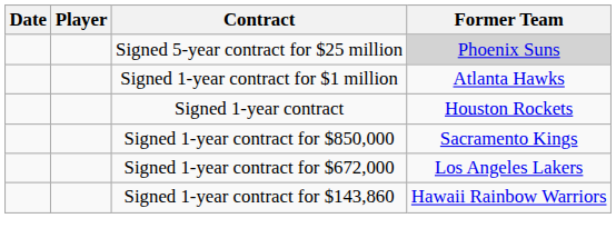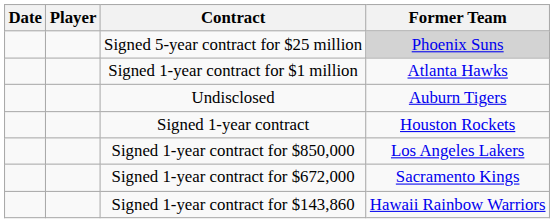+ row: Undisclosed | Auburn Tigers
Signed 1-year contract for $850,000 | Former Team: Sacramento Kings -> Los Angeles Lakers
Signed 1-year contract for $672,000 | Former Team: Los Angeles Lakers -> Sacramento Kings
